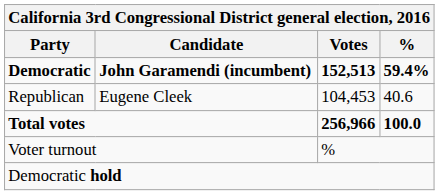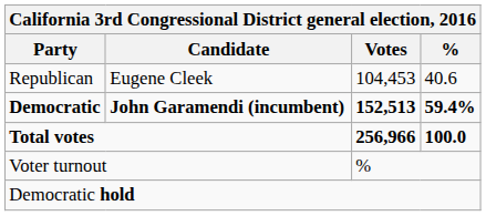rows swapped: Democratic <-> Republican
